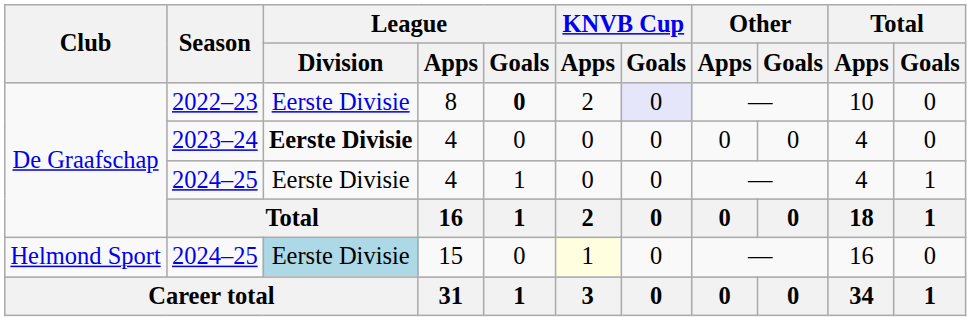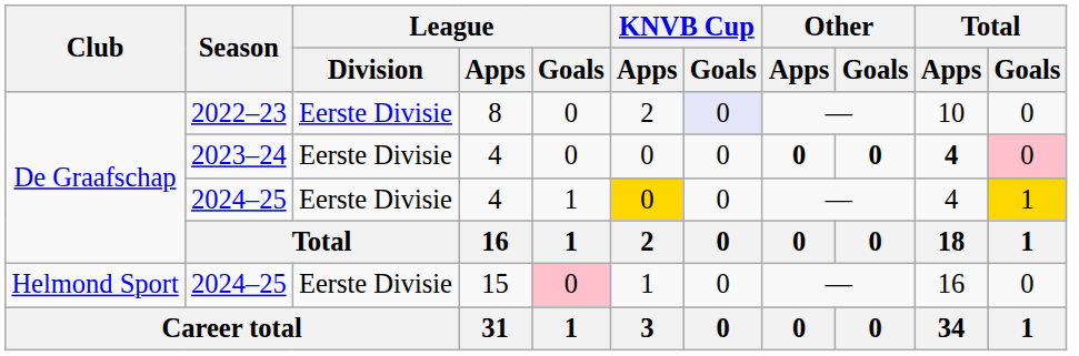2022–23 | League / Goals: bold -> normal
2023–24 | League / Division: bold -> normal
2023–24 | Other / Apps: normal -> bold
2023–24 | Other / Goals: normal -> bold
2023–24 | Total / Apps: normal -> bold
2023–24 | Total / Goals: no background -> pink background
2024–25 / 4 | KNVB Cup / Apps: no background -> gold background
2024–25 / 4 | Total / Goals: no background -> gold background
2024–25 / 15 | League / Division: lightblue background -> no background
2024–25 / 15 | League / Goals: no background -> pink background
2024–25 / 15 | KNVB Cup / Apps: lightyellow background -> no background
